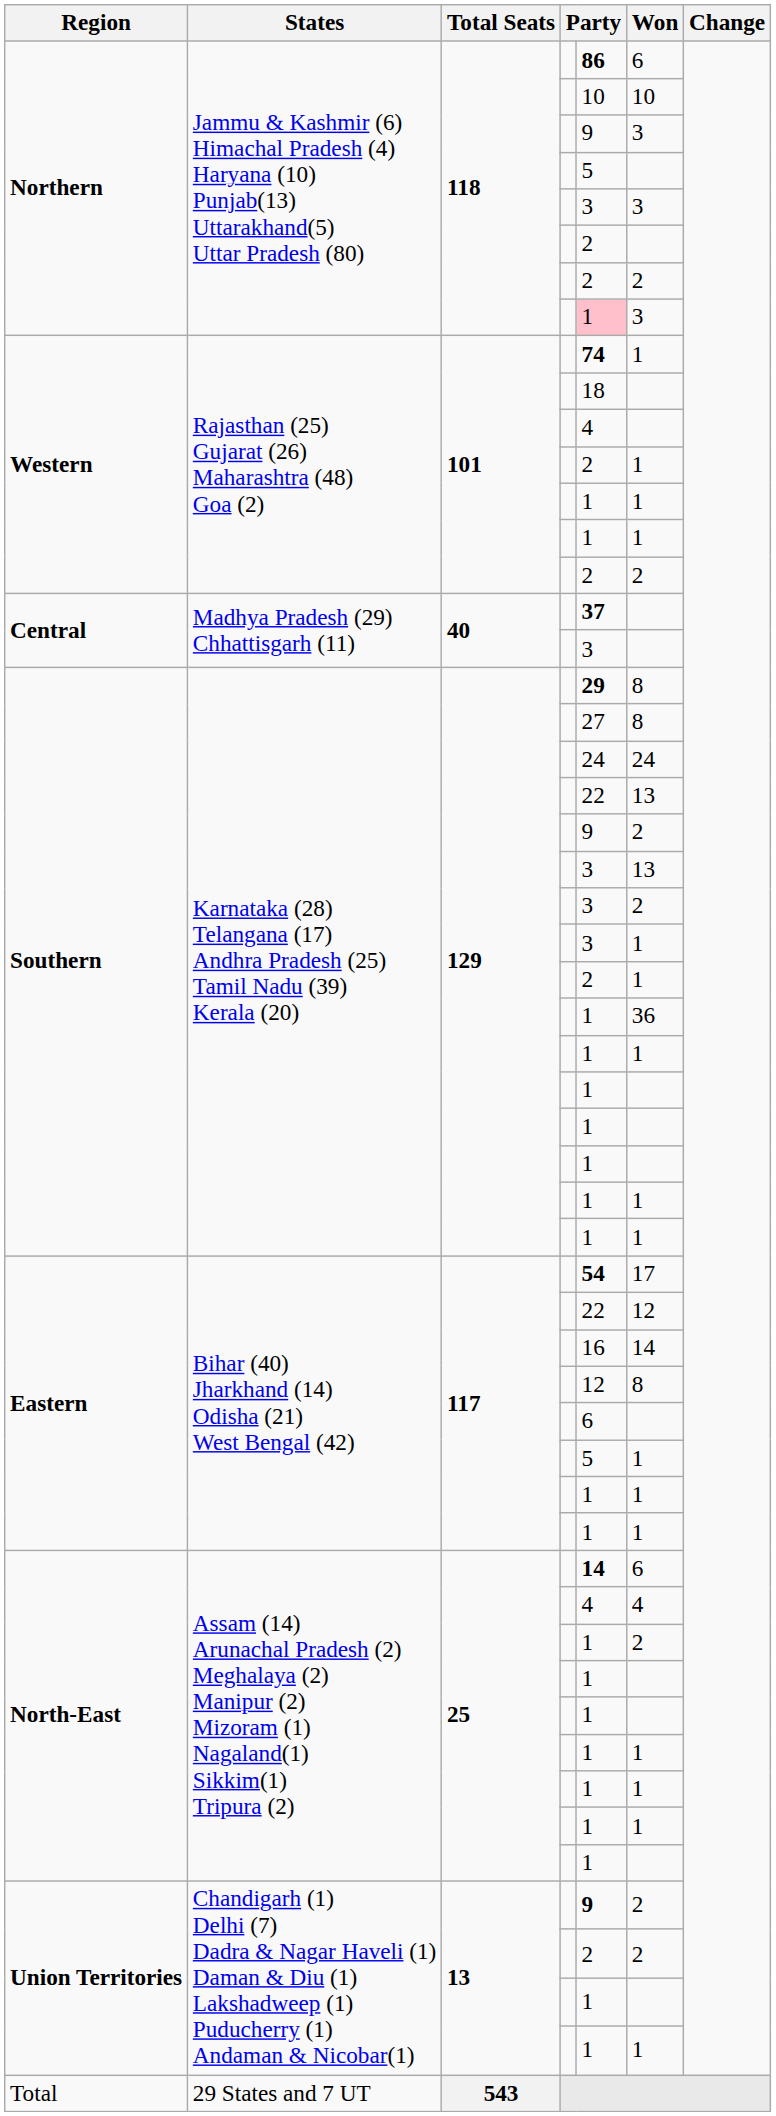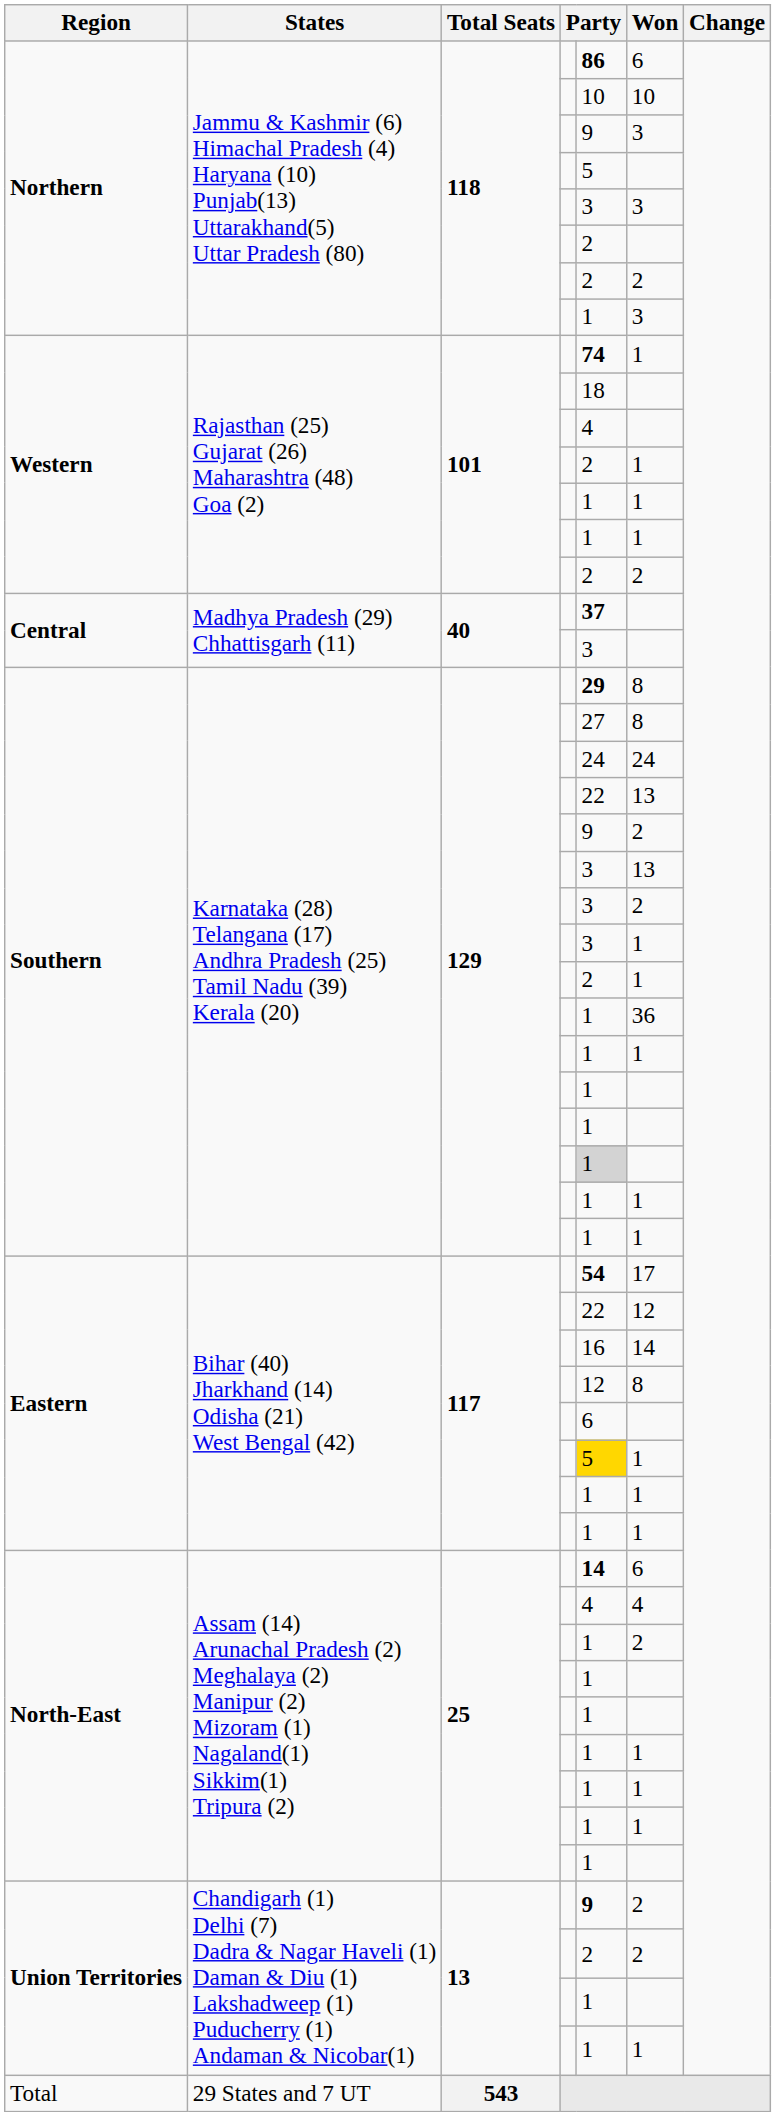row 9 | column 5: pink background -> no background
row 32 | column 5: no background -> lightgrey background
row 40 | column 5: no background -> gold background
